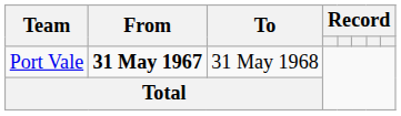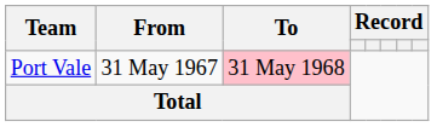Port Vale | From: bold -> normal
Port Vale | To: no background -> pink background
